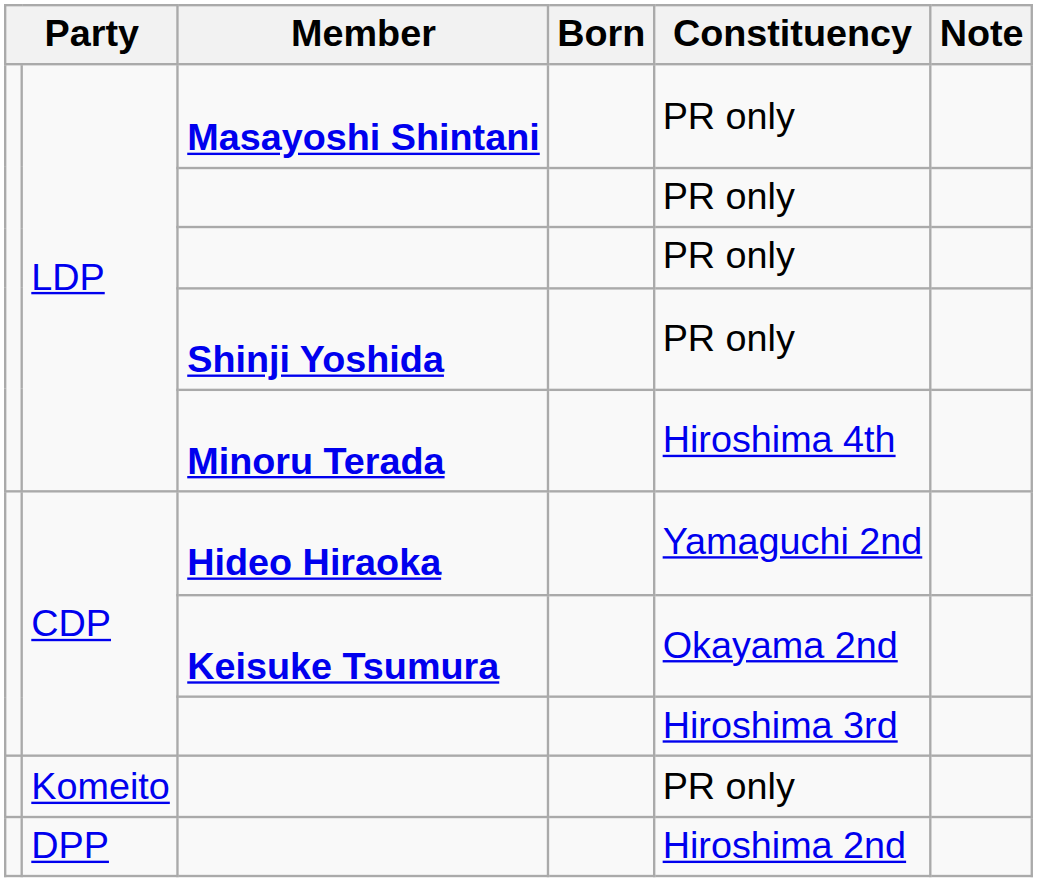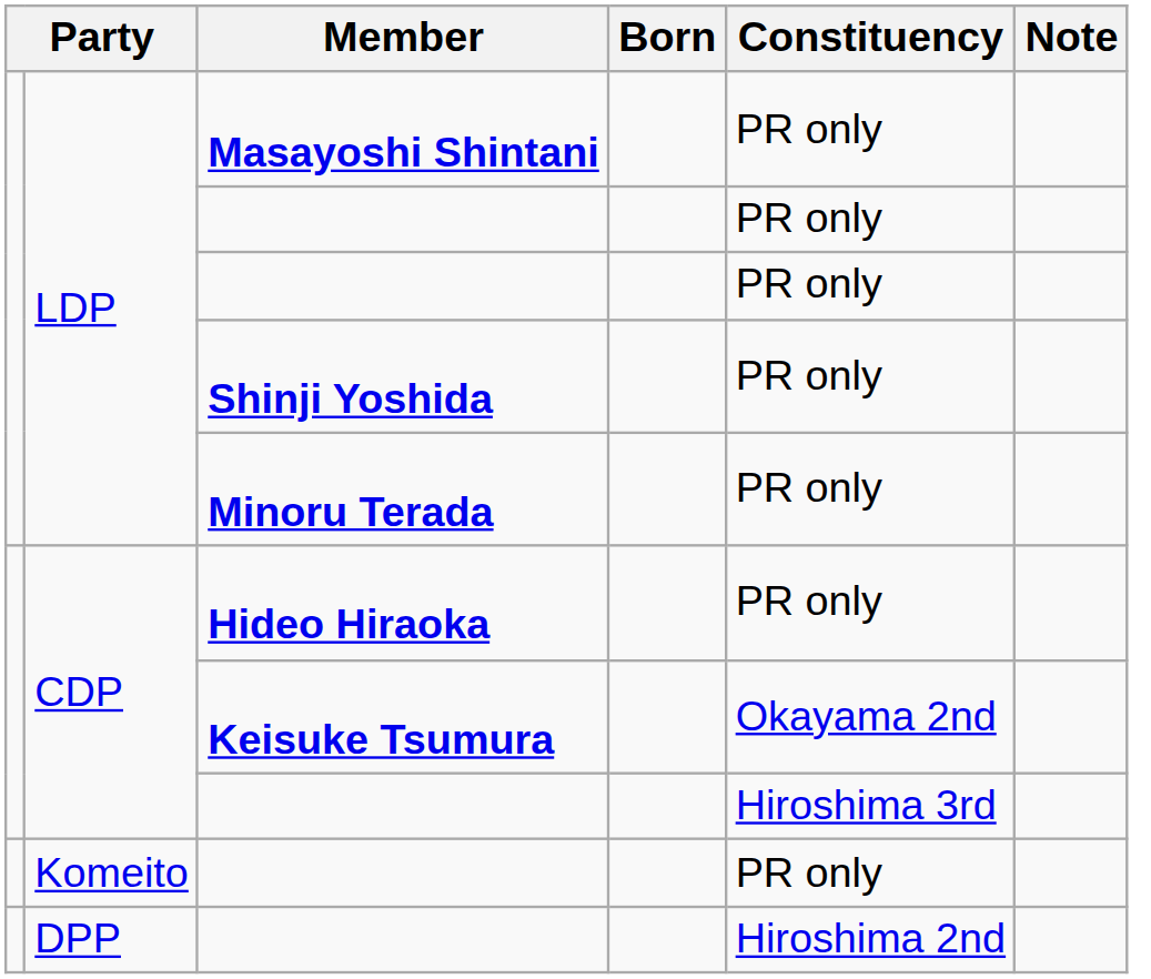Minoru Terada | Constituency: Hiroshima 4th -> PR only
Hideo Hiraoka | Constituency: Yamaguchi 2nd -> PR only
